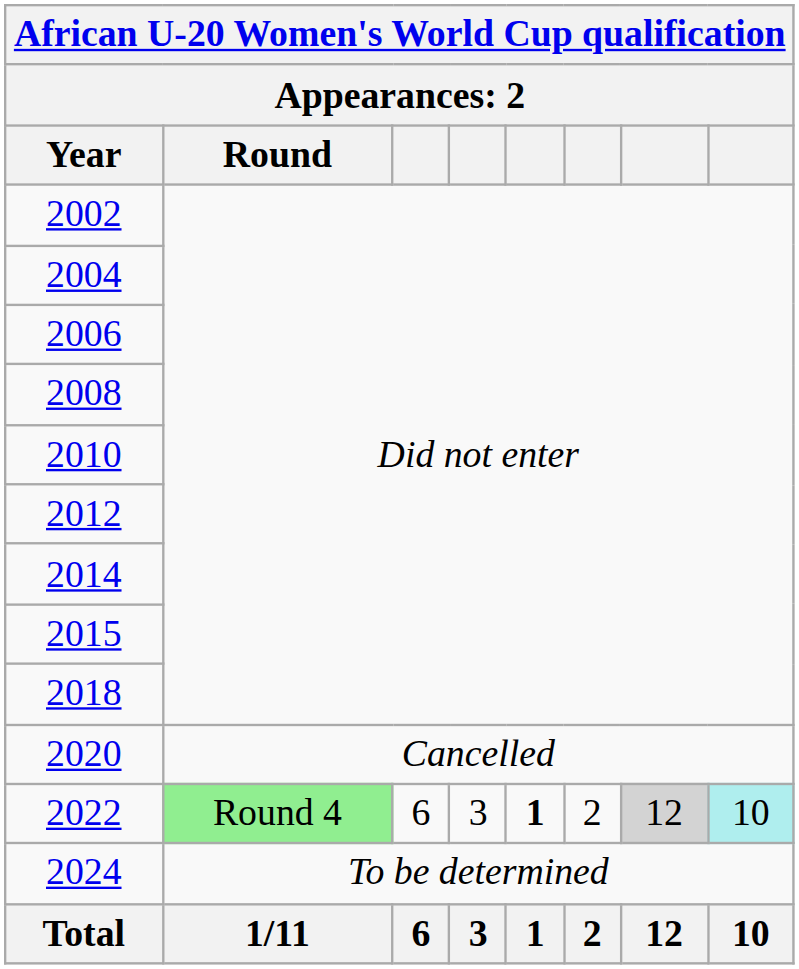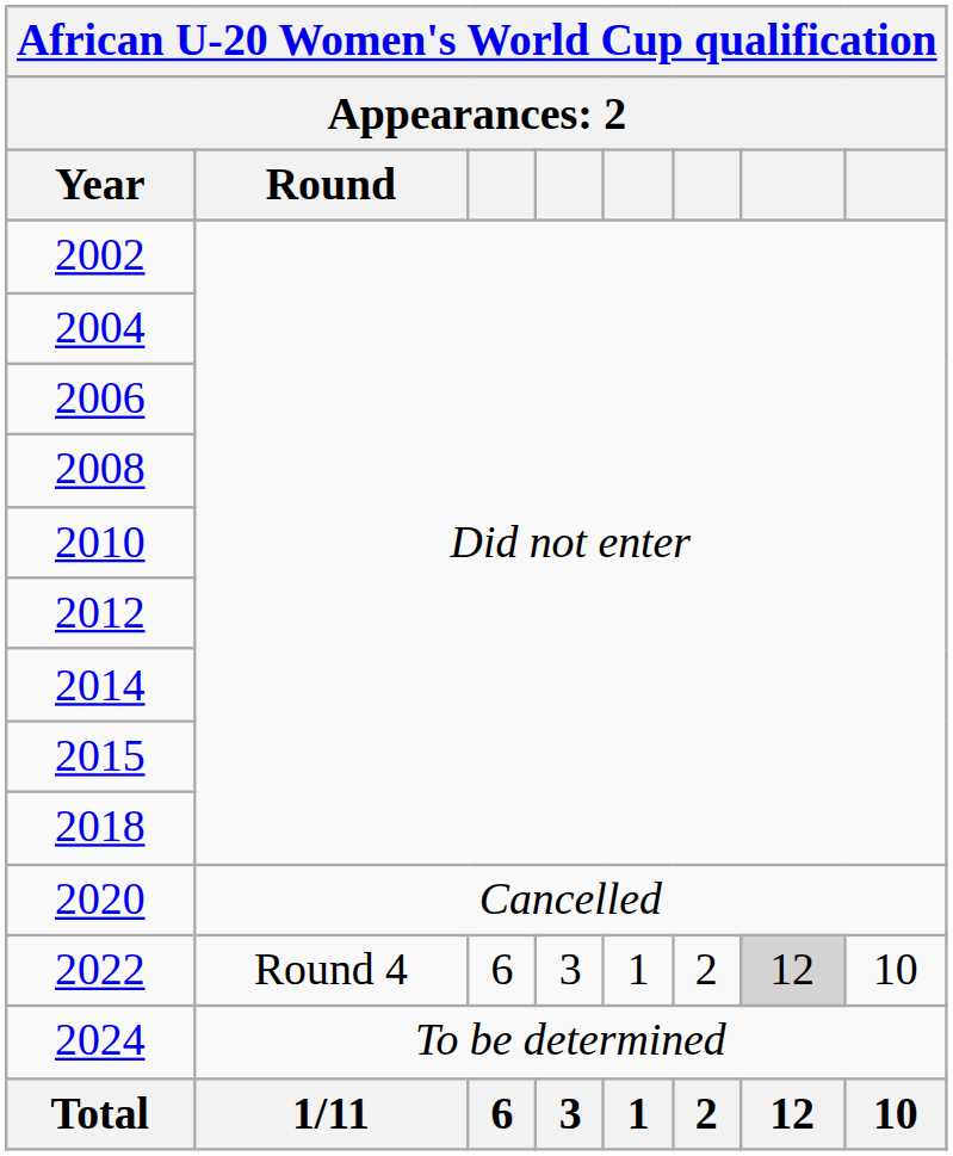2022 | Round: lightgreen background -> no background
2022 | column 5: bold -> normal
2022 | column 8: paleturquoise background -> no background
